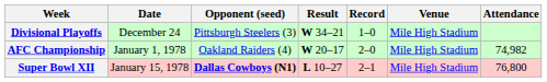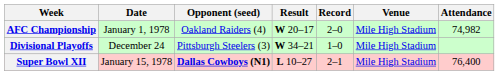rows swapped: Divisional Playoffs <-> AFC Championship
Super Bowl XII | Attendance: 76,800 -> 76,400
